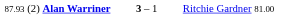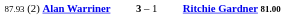87.93 (2) Alan Warriner | column 3: normal -> bold
